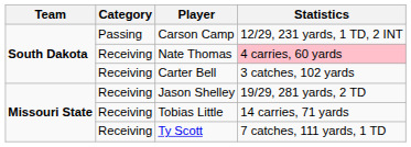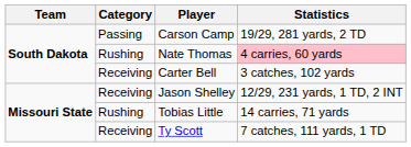Carson Camp | Statistics: 12/29, 231 yards, 1 TD, 2 INT -> 19/29, 281 yards, 2 TD
Nate Thomas | Category: Receiving -> Rushing
Jason Shelley | Statistics: 19/29, 281 yards, 2 TD -> 12/29, 231 yards, 1 TD, 2 INT
Tobias Little | Category: Receiving -> Rushing
